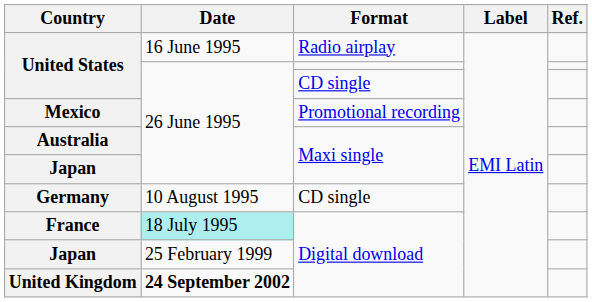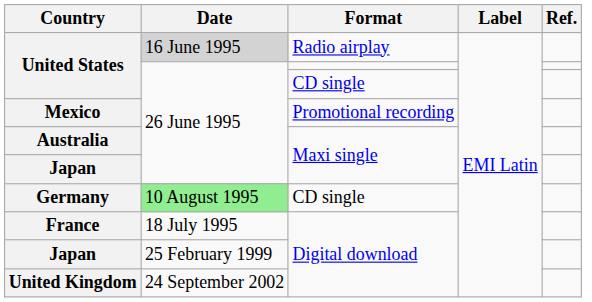United States / Radio airplay | Date: no background -> lightgrey background
Germany | Date: no background -> lightgreen background
France | Date: paleturquoise background -> no background
United Kingdom | Date: bold -> normal
